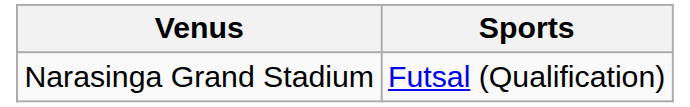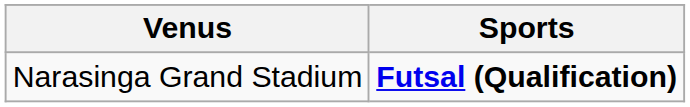Narasinga Grand Stadium | Sports: normal -> bold
